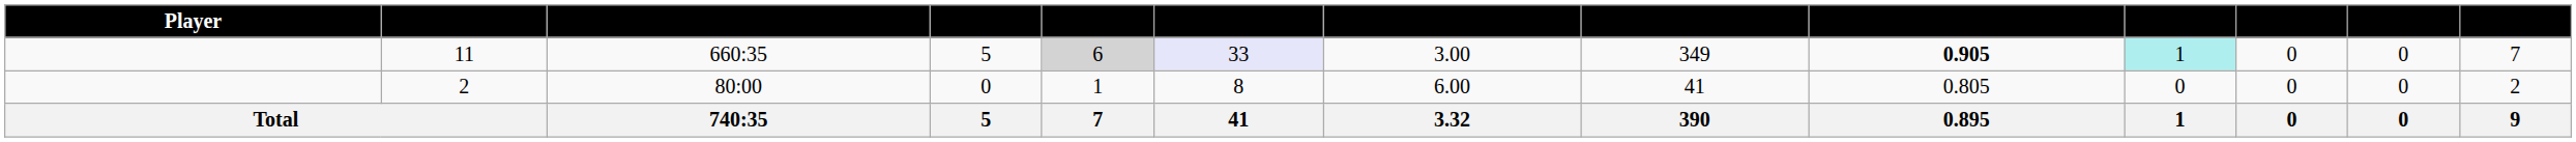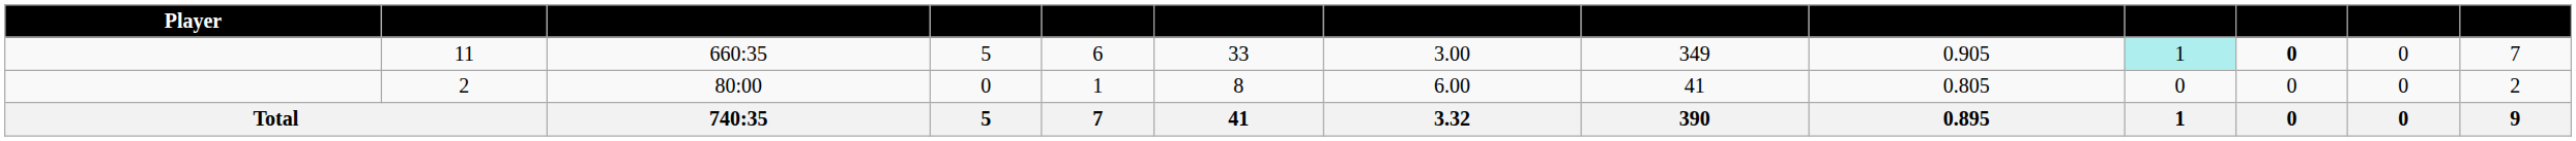11 | column 5: lightgrey background -> no background
11 | column 6: lavender background -> no background
11 | column 9: bold -> normal
11 | column 11: normal -> bold
